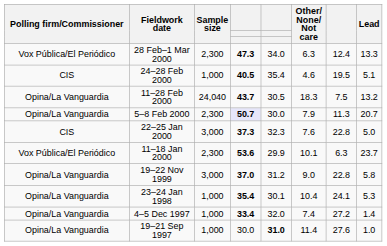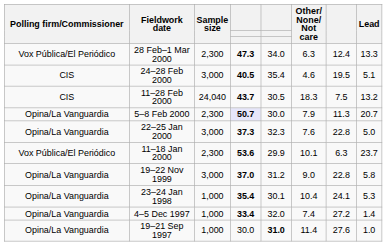24–28 Feb 2000 | Sample size: 1,000 -> 3,000
11–28 Feb 2000 | Polling firm/Commissioner: Opina/La Vanguardia -> CIS
22–25 Jan 2000 | Polling firm/Commissioner: CIS -> Opina/La Vanguardia
